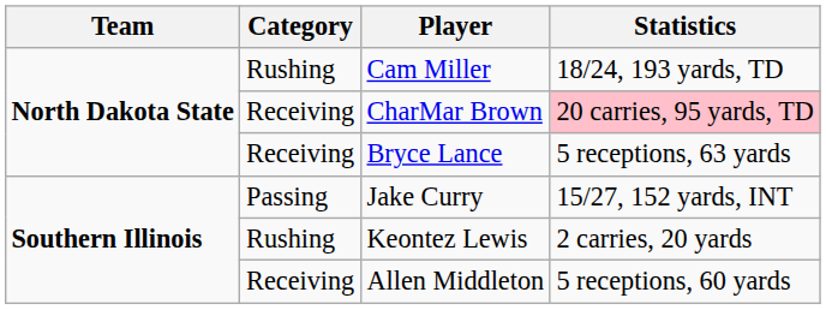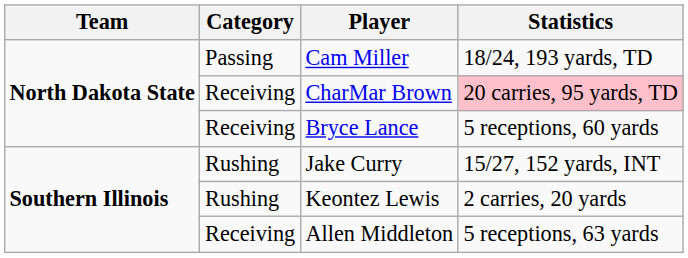Cam Miller | Category: Rushing -> Passing
Bryce Lance | Statistics: 5 receptions, 63 yards -> 5 receptions, 60 yards
Jake Curry | Category: Passing -> Rushing
Allen Middleton | Statistics: 5 receptions, 60 yards -> 5 receptions, 63 yards
